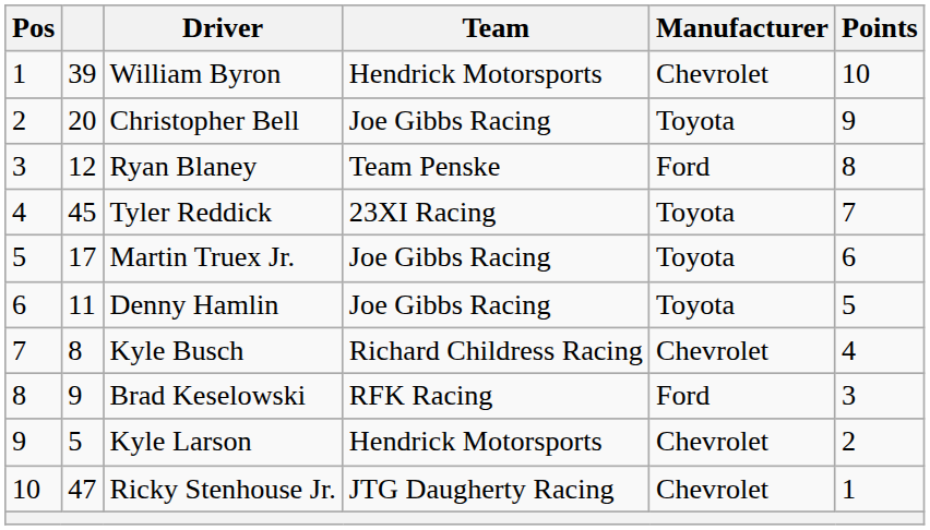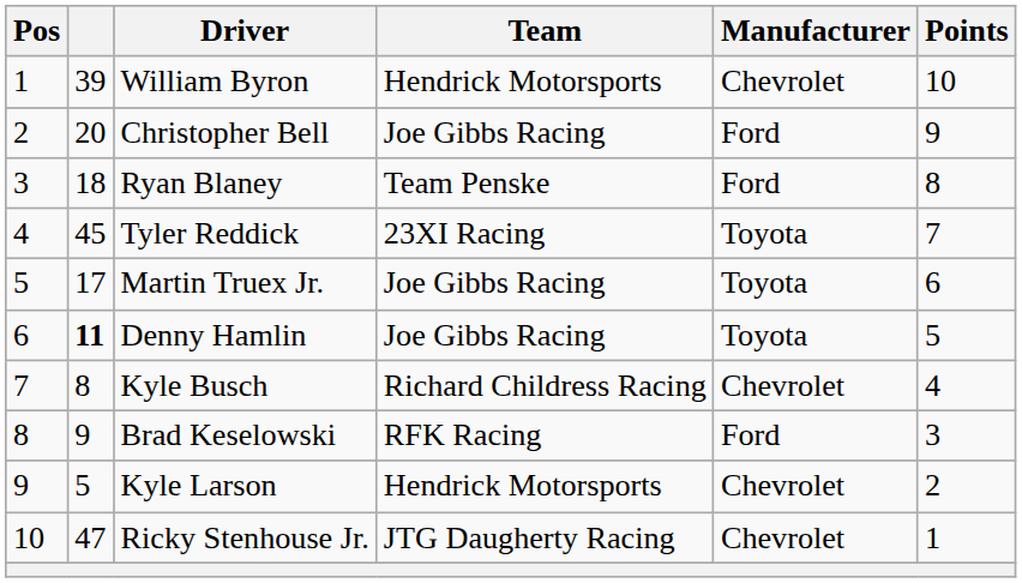Christopher Bell | Manufacturer: Toyota -> Ford
Ryan Blaney | column 2: 12 -> 18
Denny Hamlin | column 2: normal -> bold
